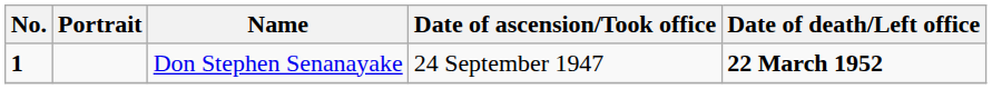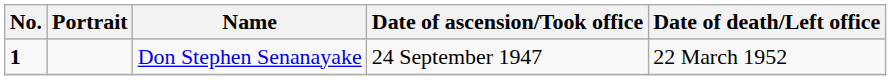Don Stephen Senanayake | Date of death/Left office: bold -> normal
